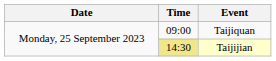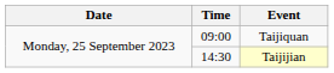Taijijian | Time: khaki background -> no background
